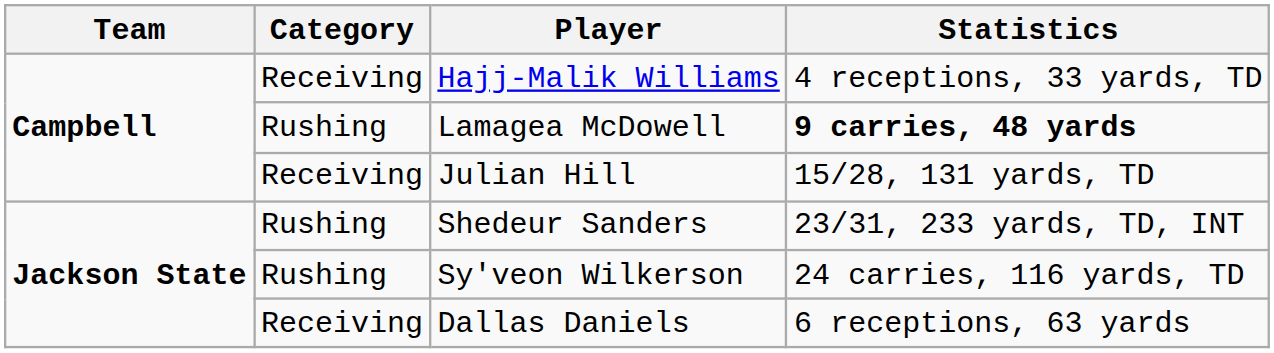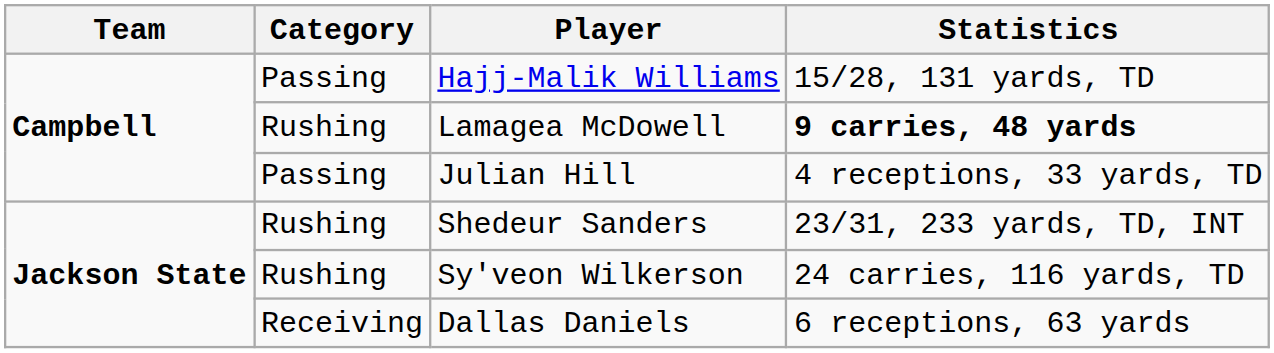Hajj-Malik Williams | Category: Receiving -> Passing
Hajj-Malik Williams | Statistics: 4 receptions, 33 yards, TD -> 15/28, 131 yards, TD
Julian Hill | Category: Receiving -> Passing
Julian Hill | Statistics: 15/28, 131 yards, TD -> 4 receptions, 33 yards, TD
